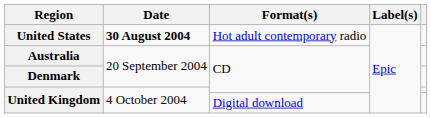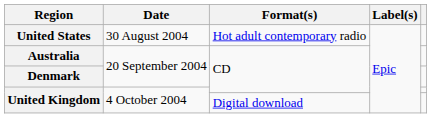United States | Date: bold -> normal
